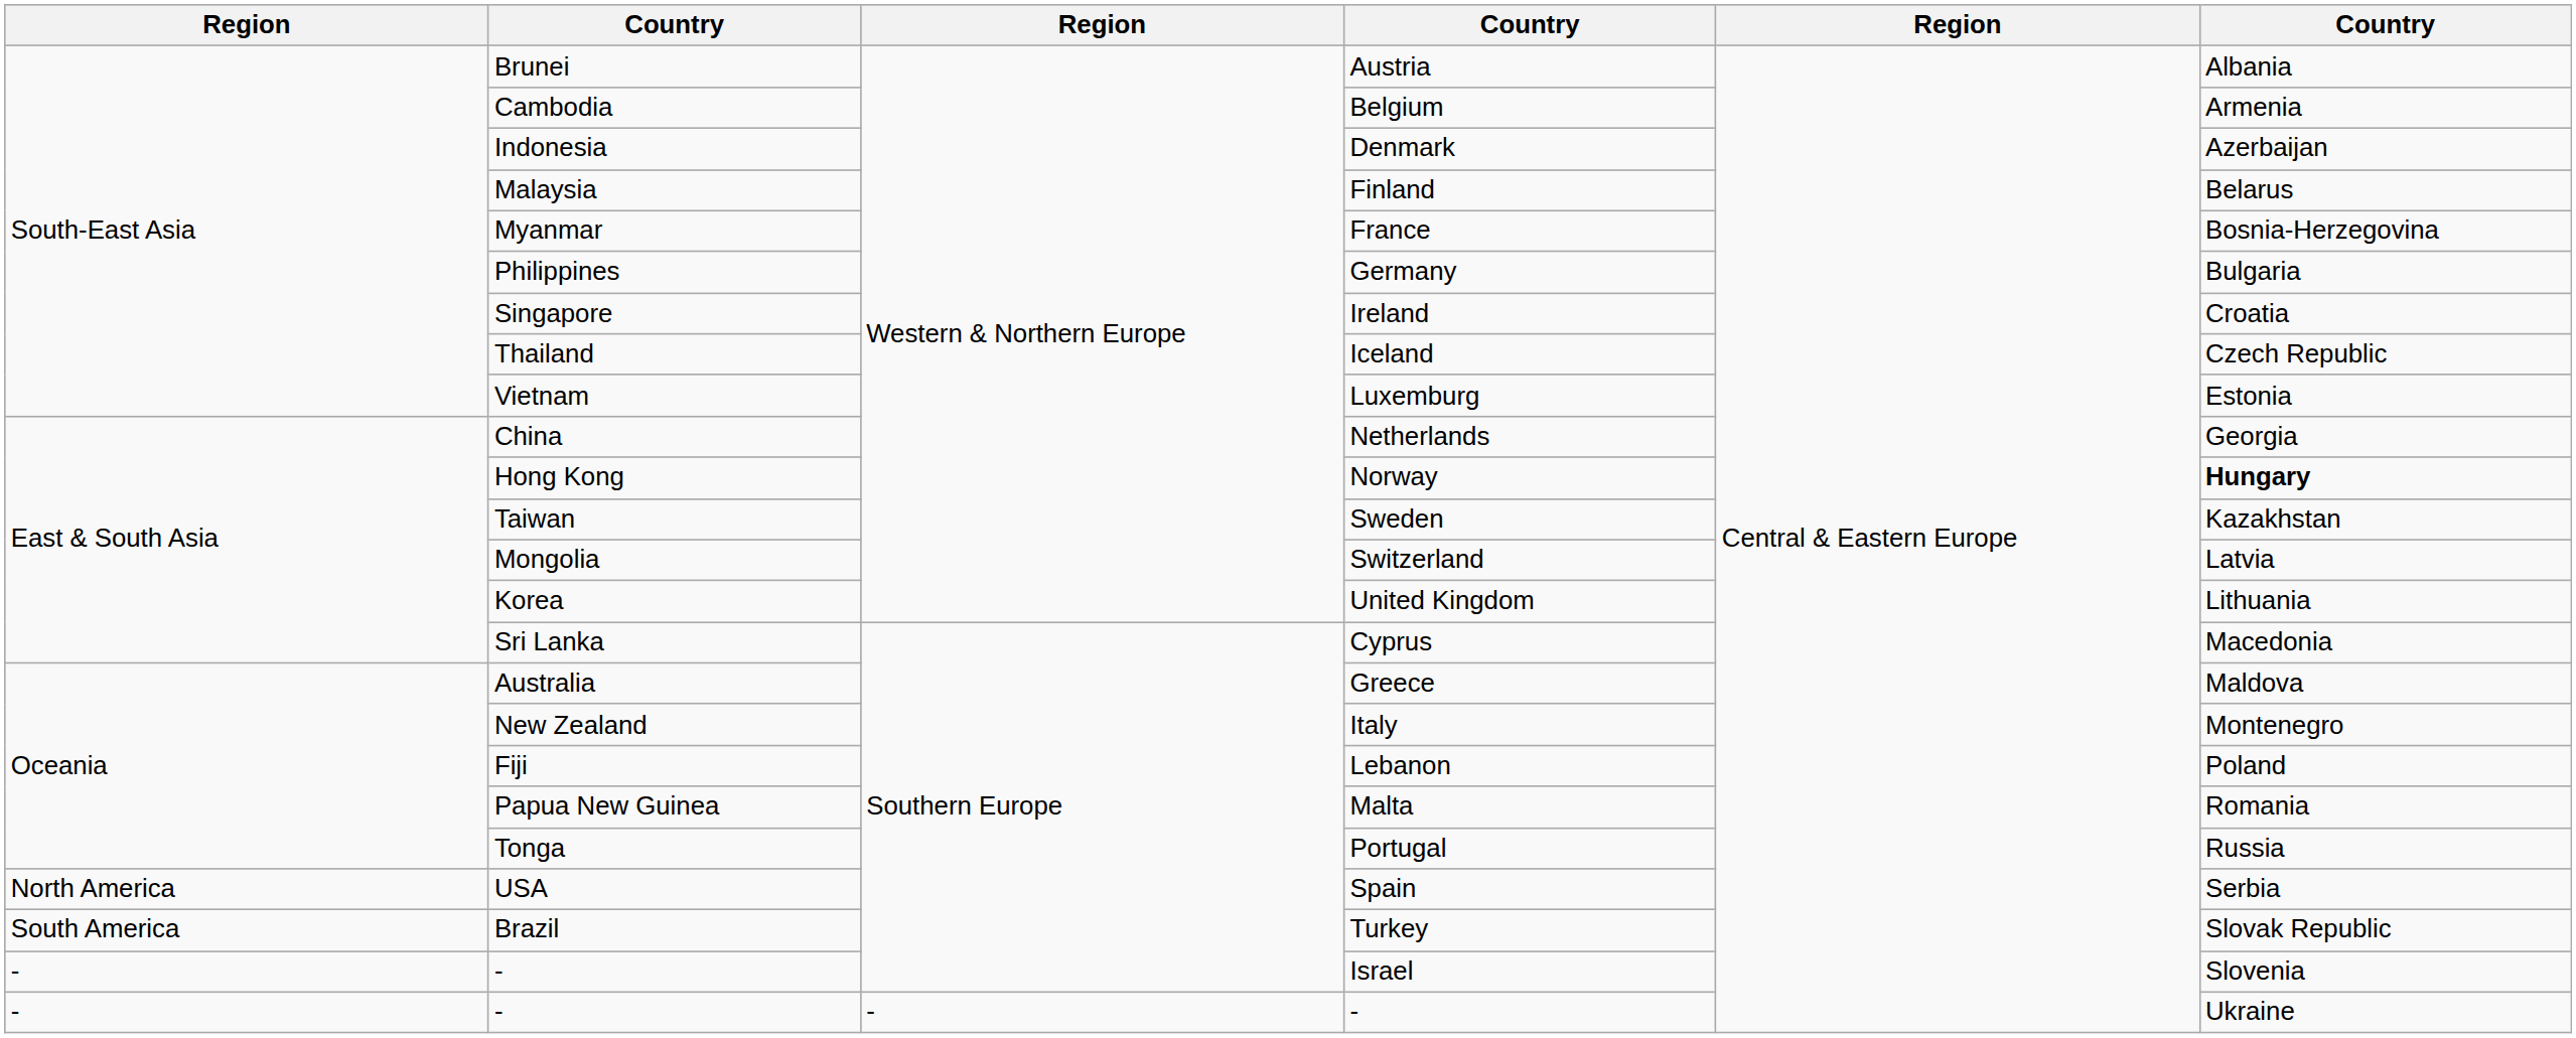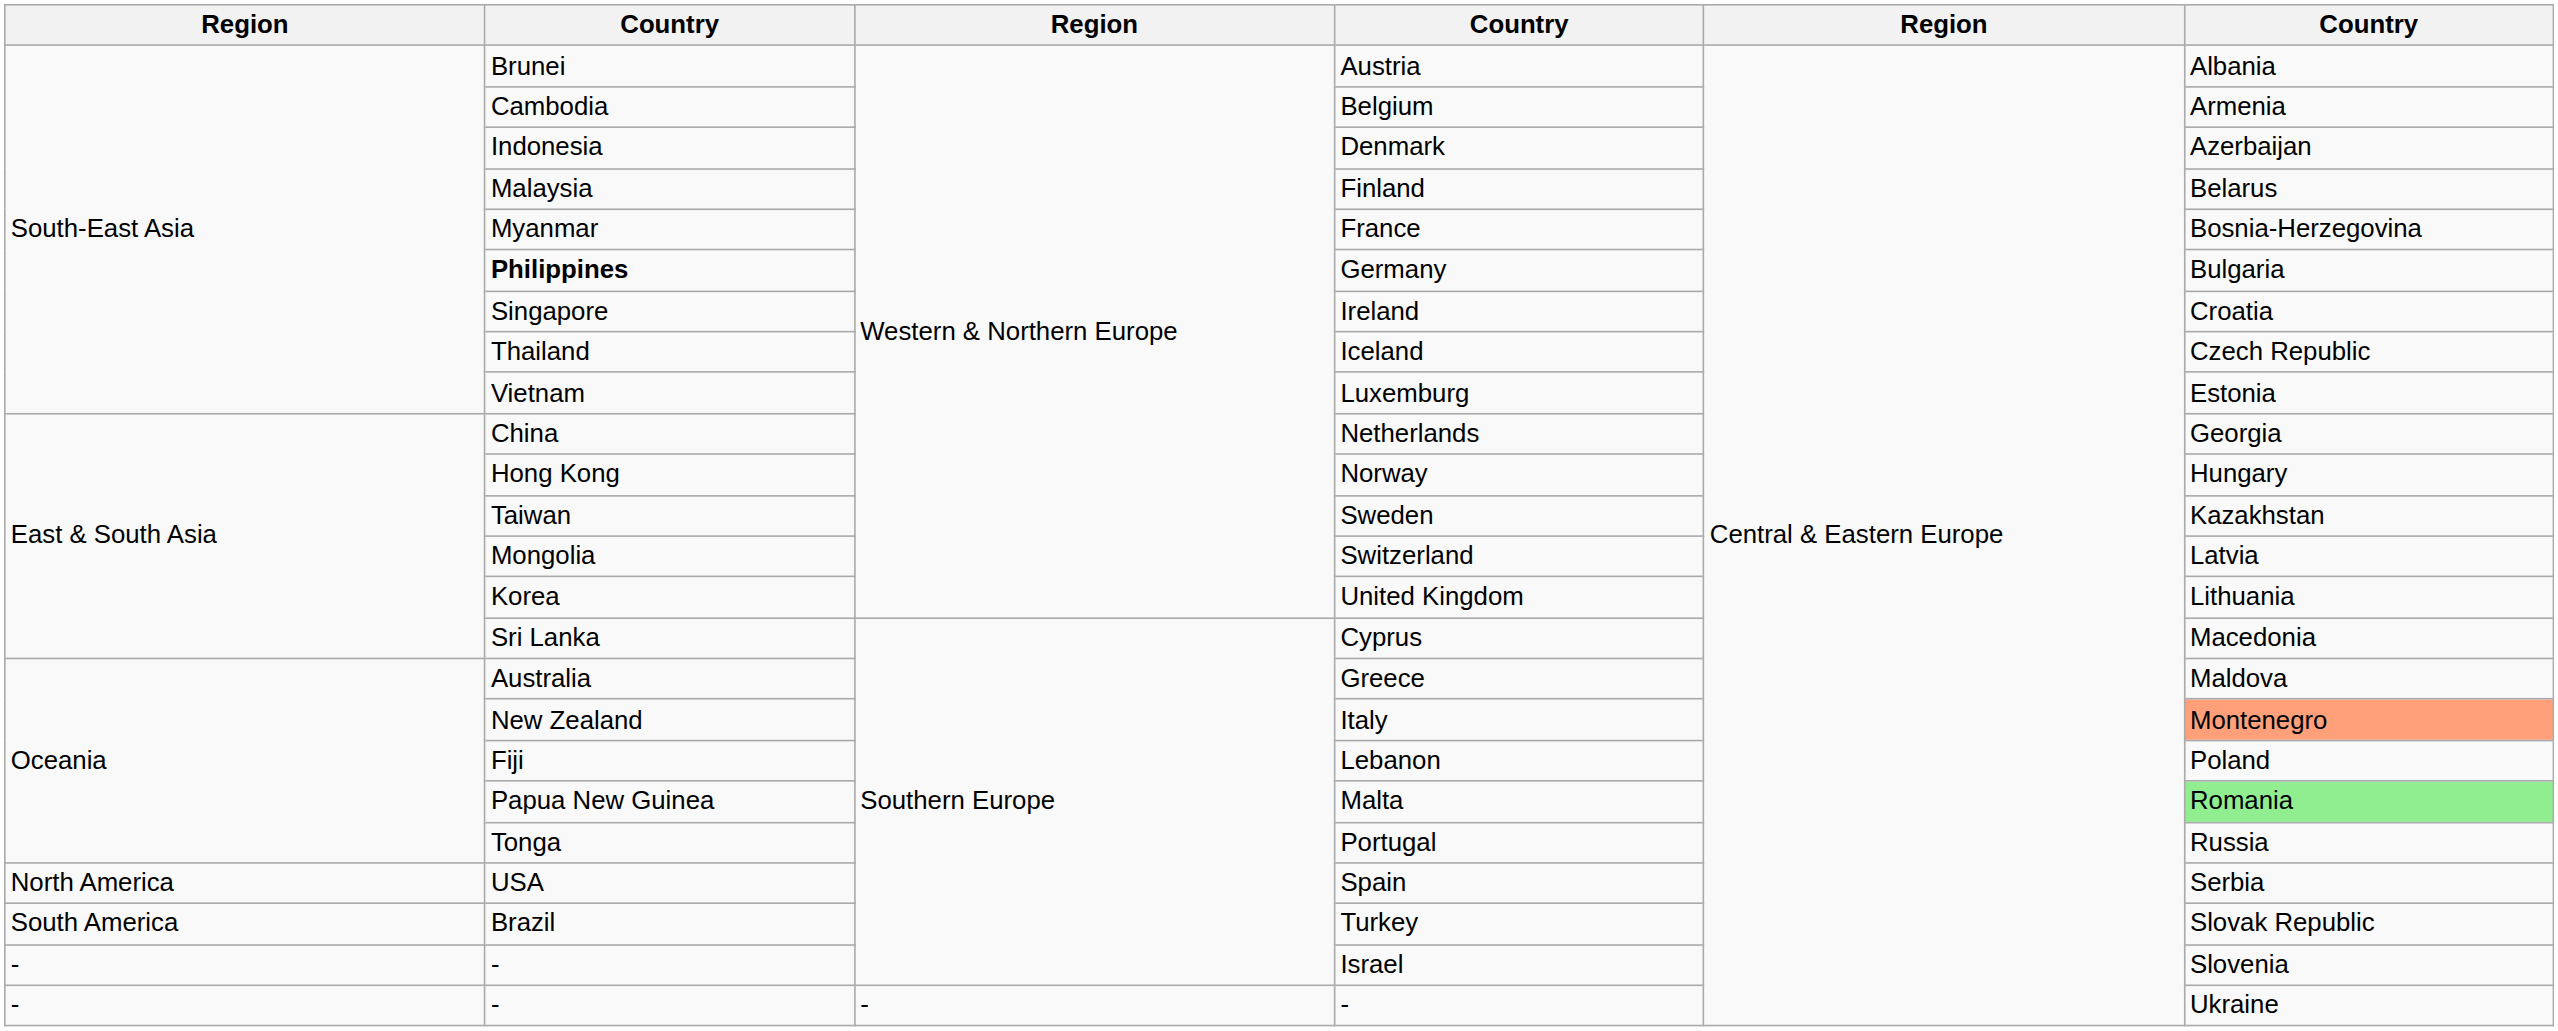Germany | column 2: normal -> bold
Norway | column 6: bold -> normal
Italy | column 6: no background -> lightsalmon background
Malta | column 6: no background -> lightgreen background
